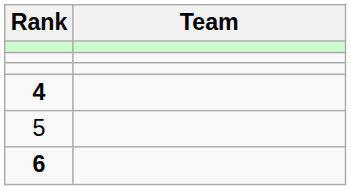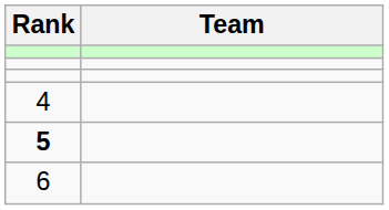row 5 | Rank: bold -> normal
row 6 | Rank: normal -> bold
row 7 | Rank: bold -> normal
